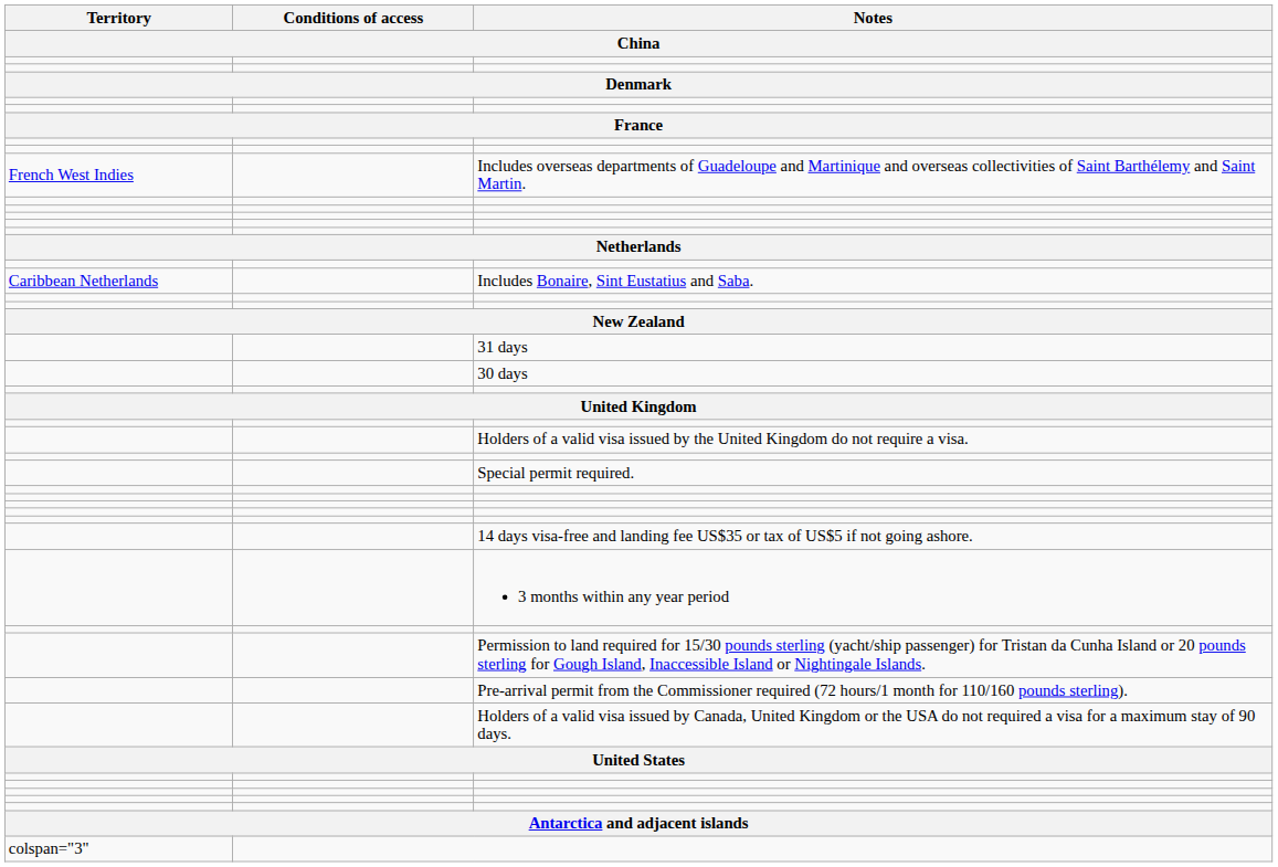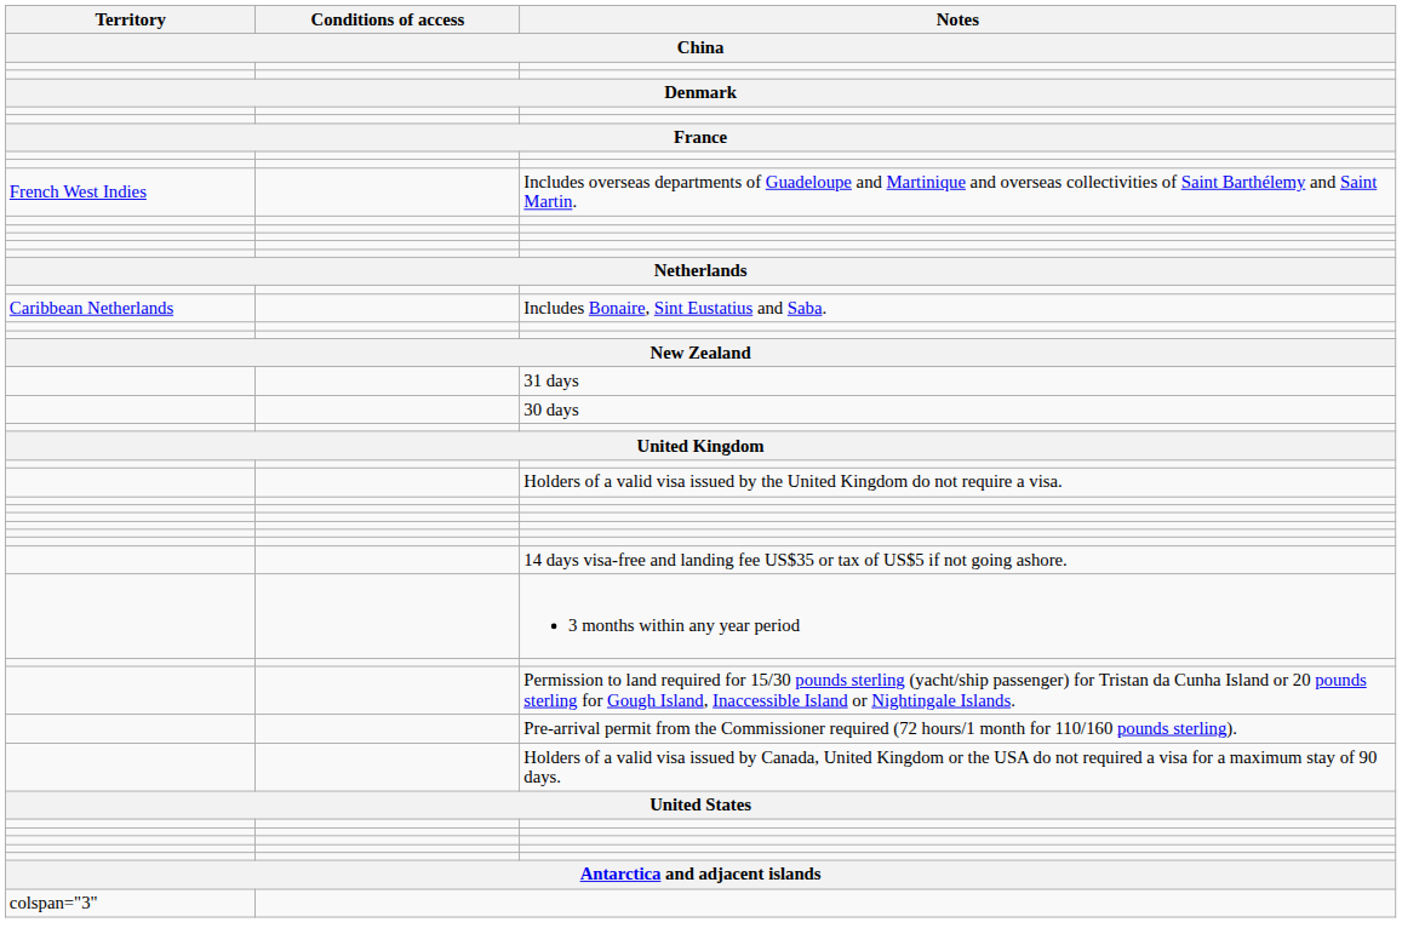- row: Special permit required.
